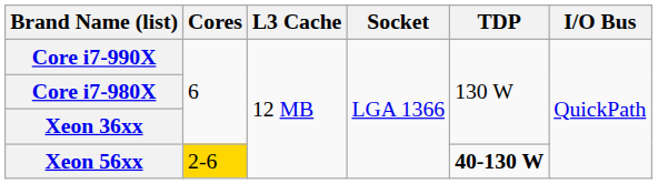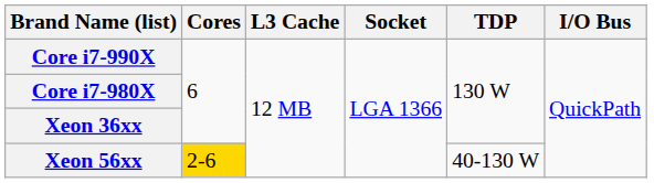Xeon 56xx | TDP: bold -> normal
